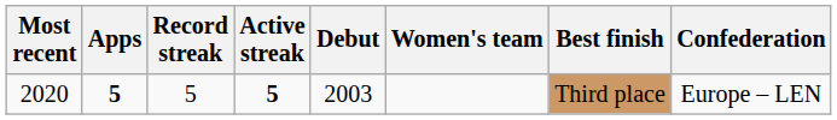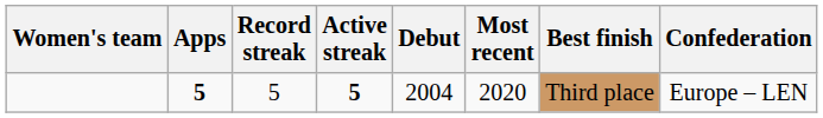columns swapped: Women's team <-> Most recent
row 2 | Debut: 2003 -> 2004
